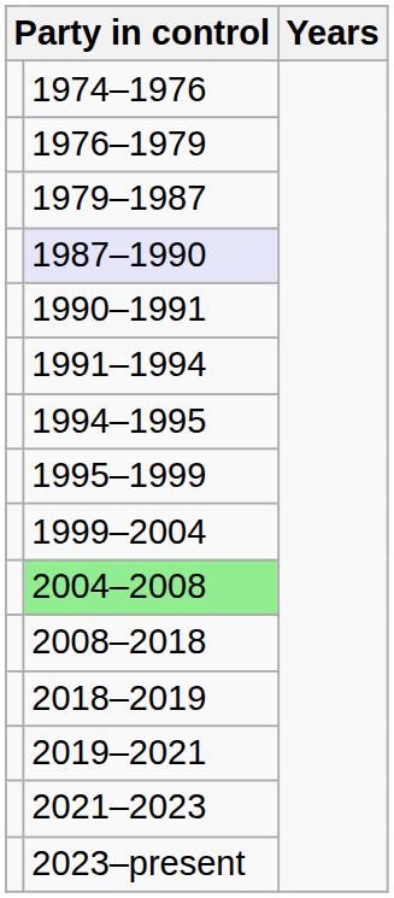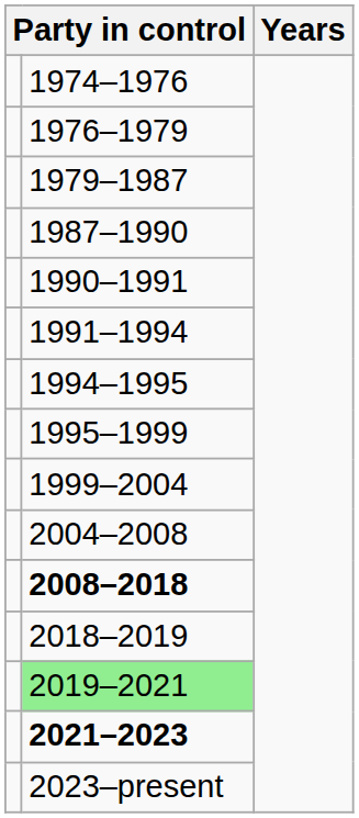1987–1990 | column 2: lavender background -> no background
2004–2008 | column 2: lightgreen background -> no background
2008–2018 | column 2: normal -> bold
2019–2021 | column 2: no background -> lightgreen background
2021–2023 | column 2: normal -> bold
